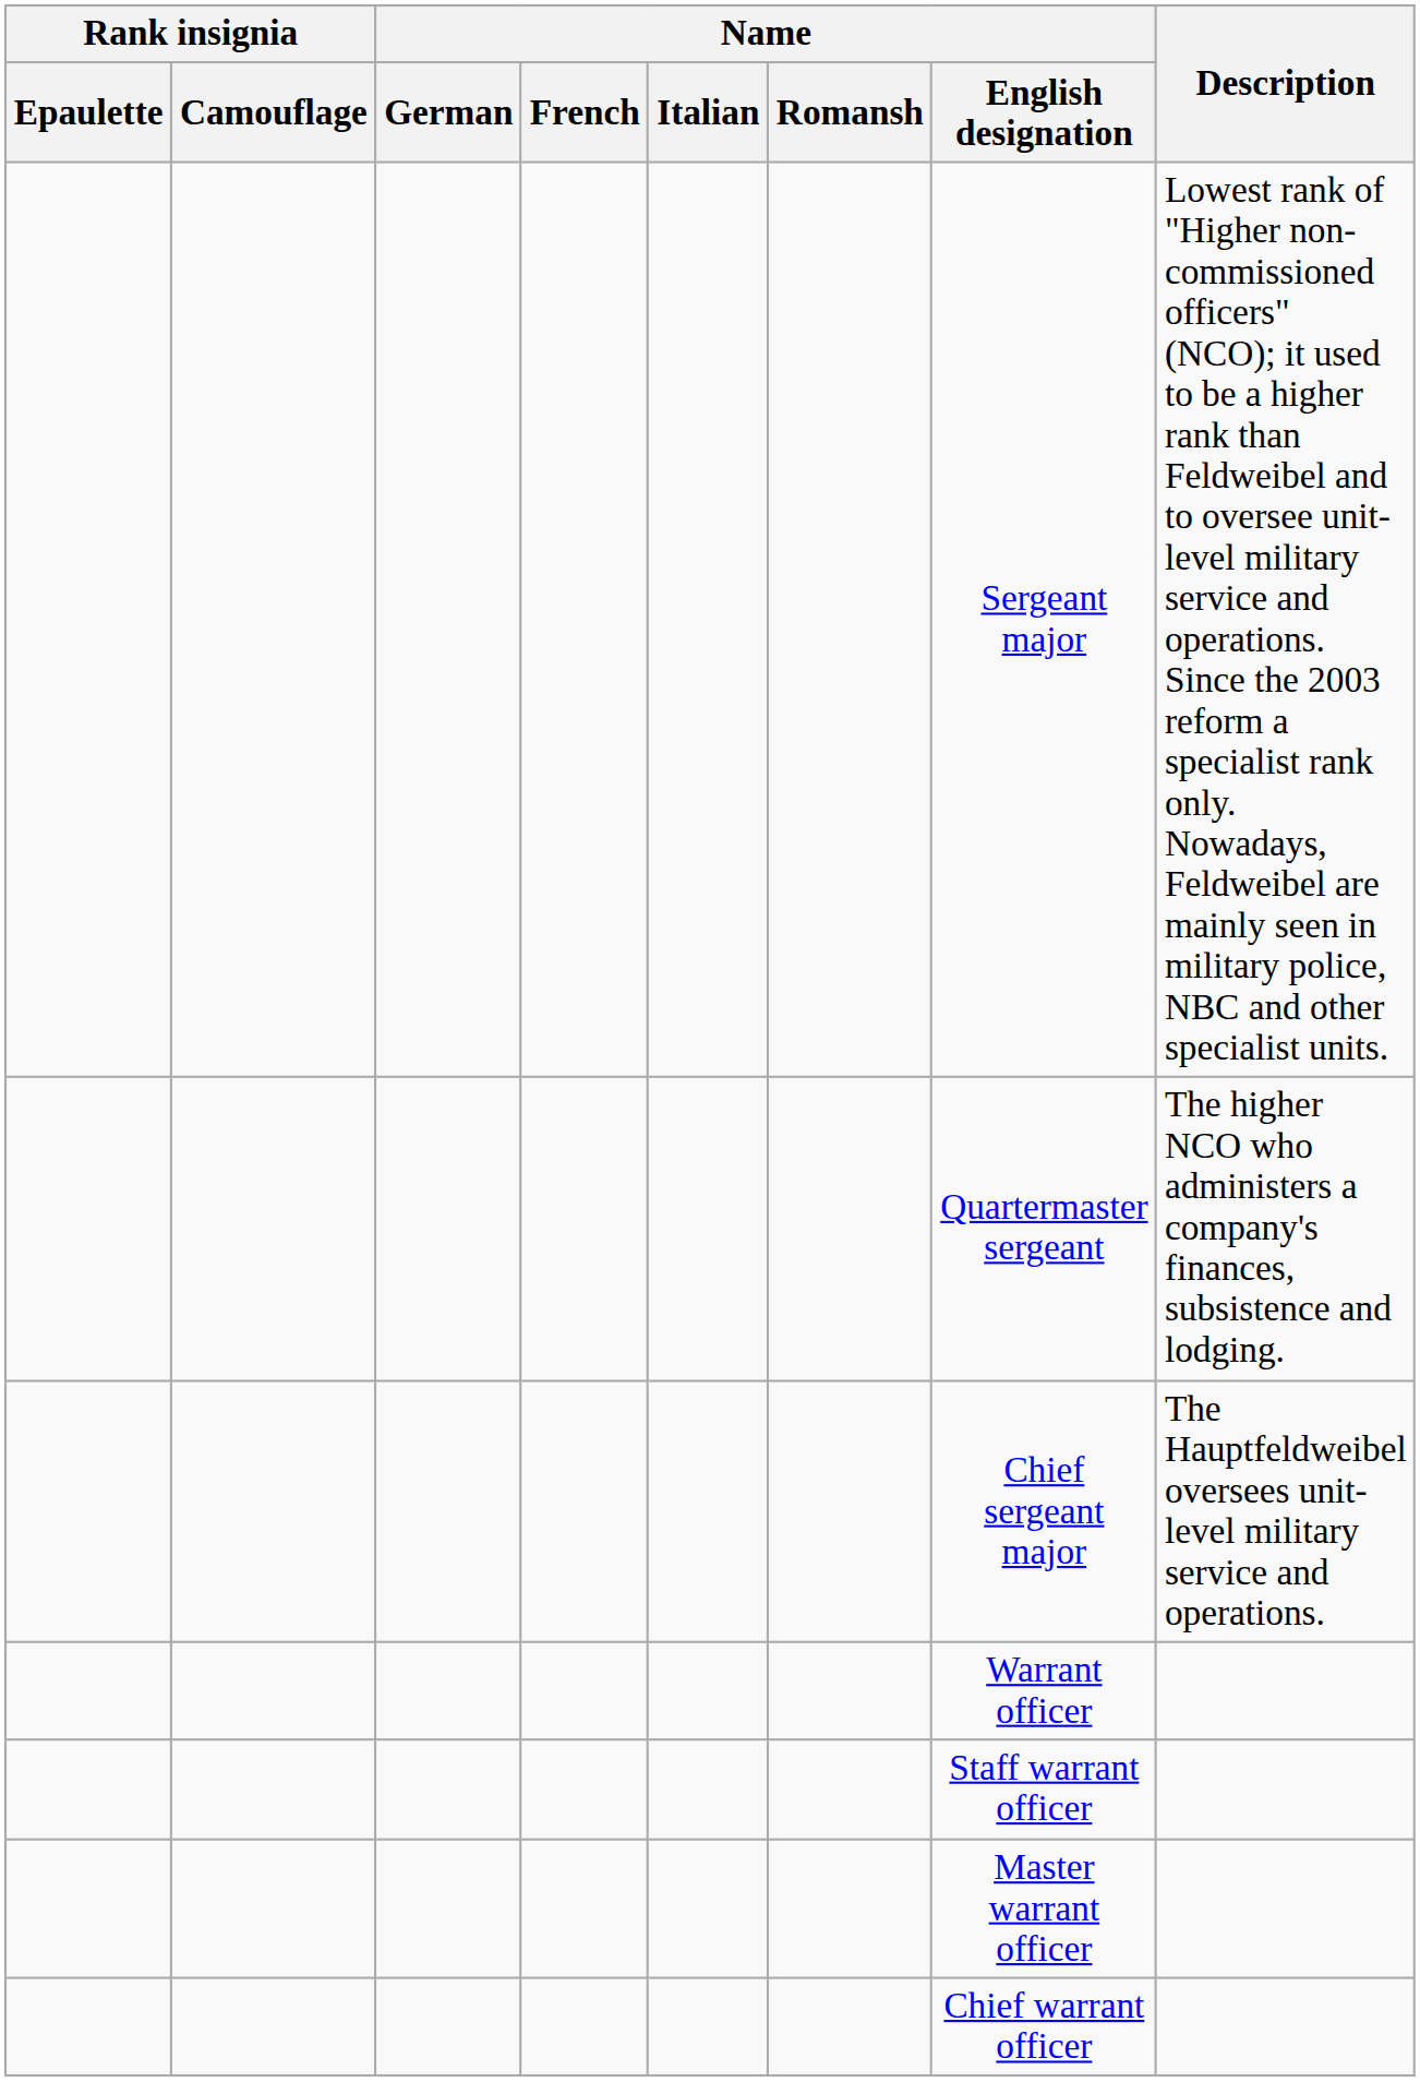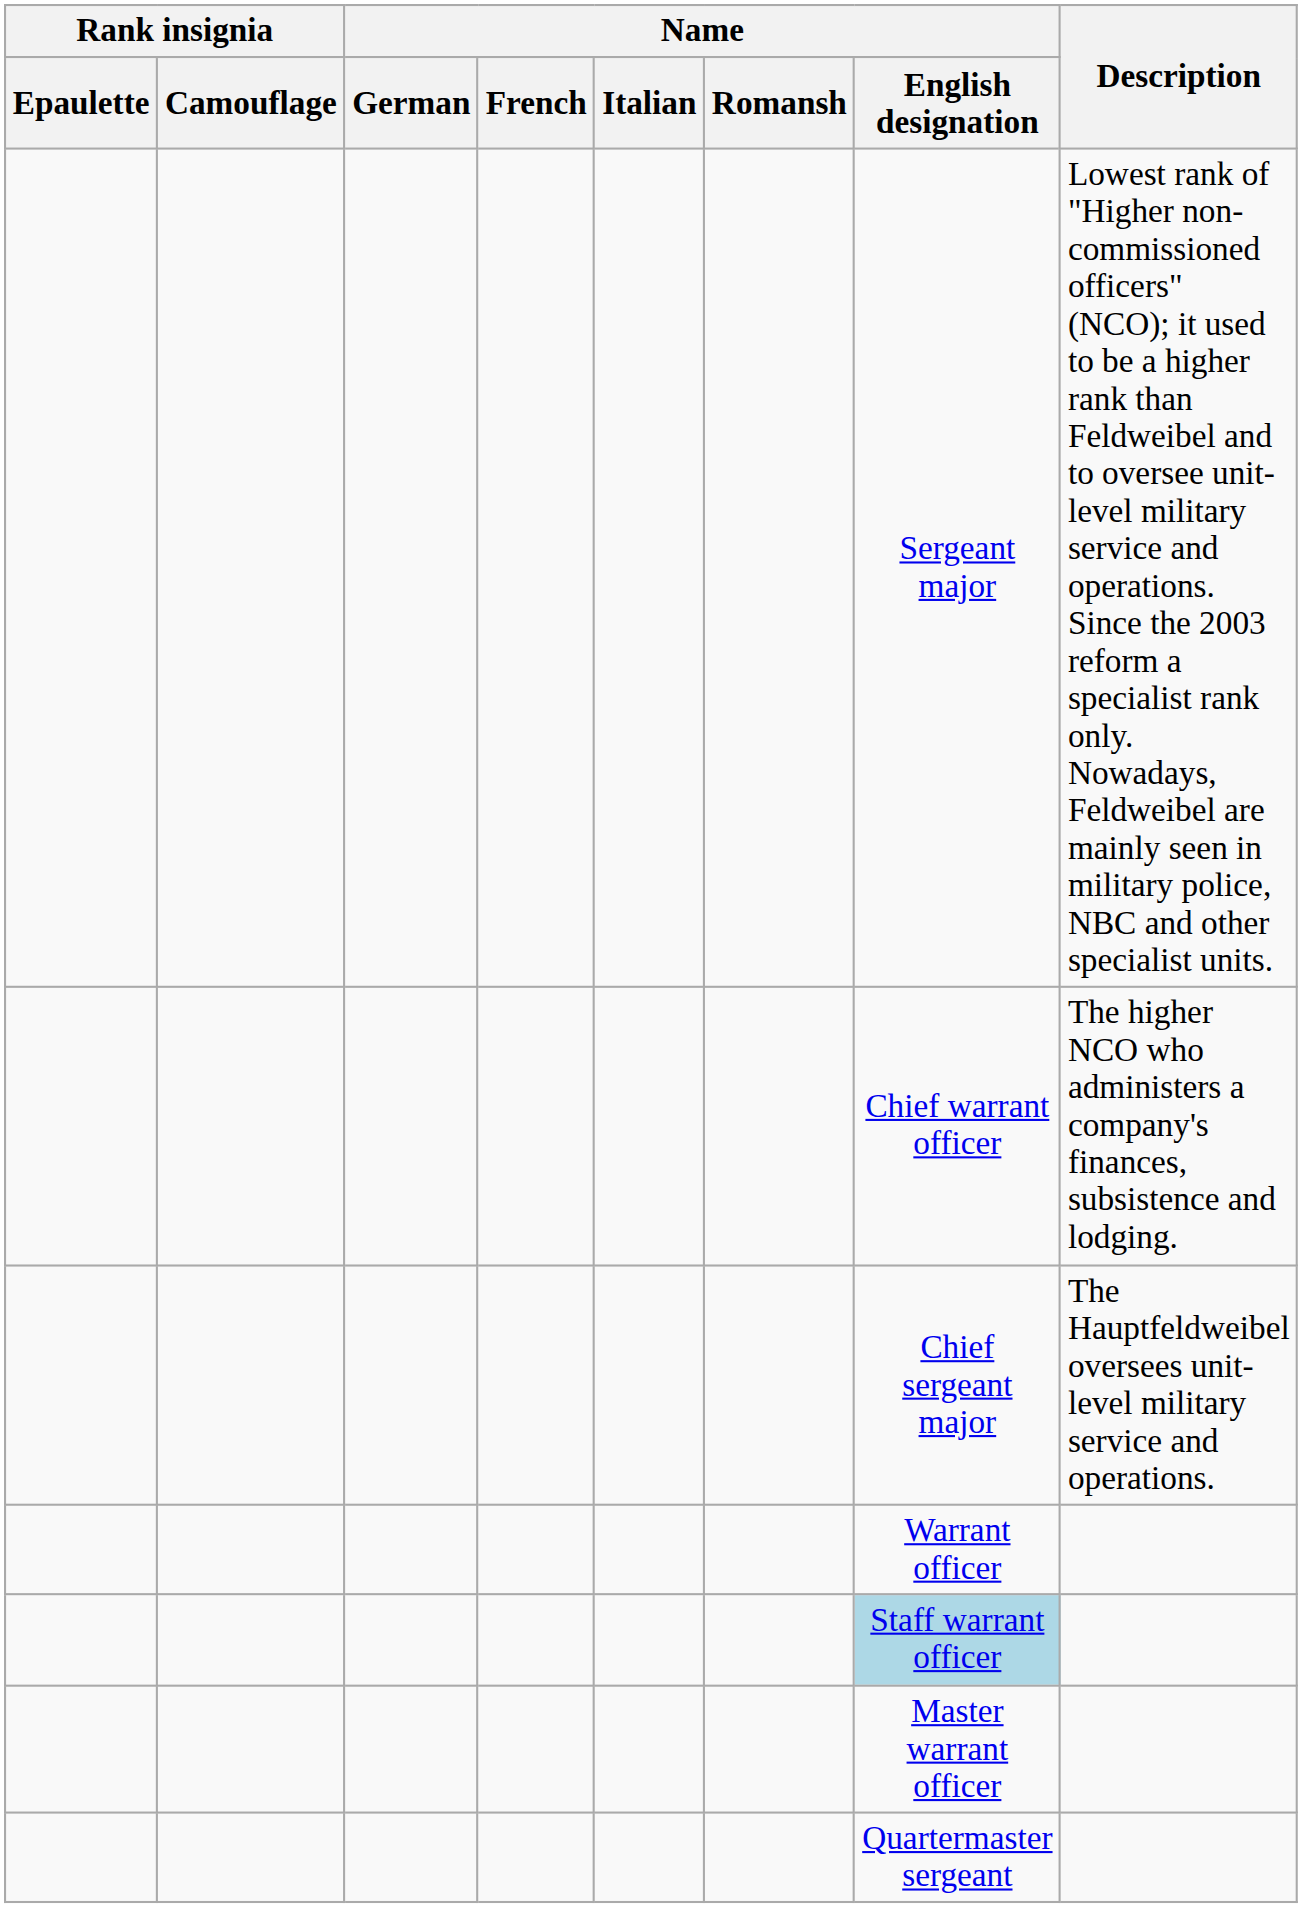row 4 | Name / English designation: Quartermaster sergeant -> Chief warrant officer
row 7 | Name / English designation: no background -> lightblue background
row 9 | Name / English designation: Chief warrant officer -> Quartermaster sergeant
